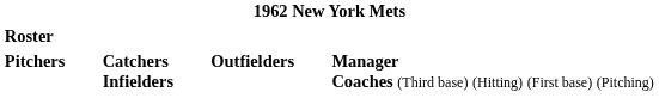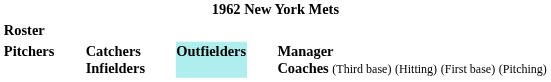Pitchers | column 3: no background -> paleturquoise background
